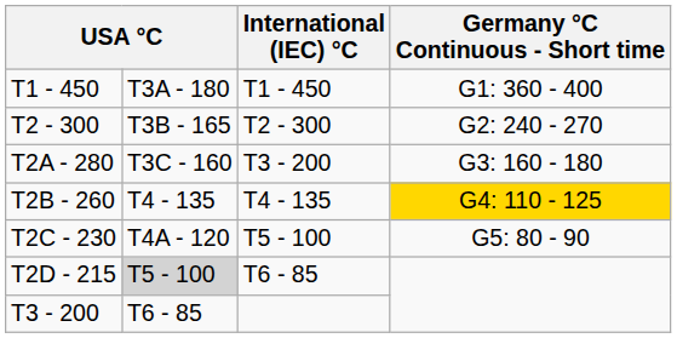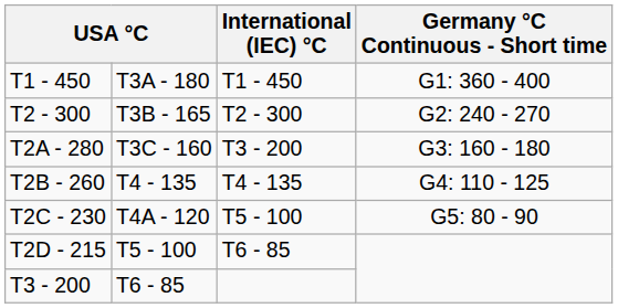T2B - 260 | Germany °C Continuous - Short time: gold background -> no background
T2D - 215 | column 2: lightgrey background -> no background
